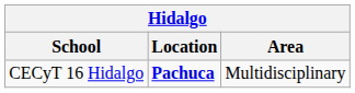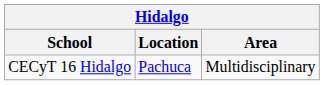CECyT 16 Hidalgo | Location: bold -> normal
